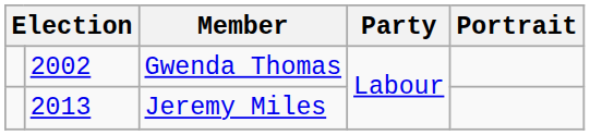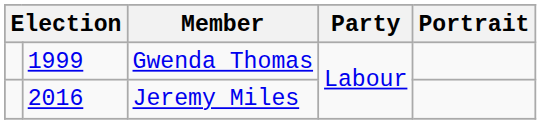Gwenda Thomas | column 2: 2002 -> 1999
Jeremy Miles | column 2: 2013 -> 2016
